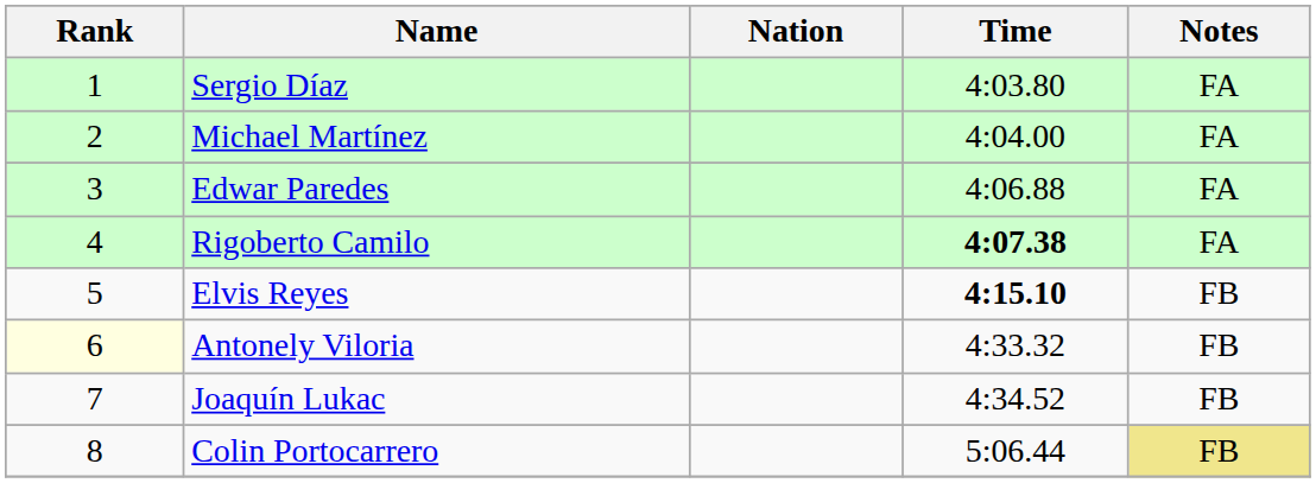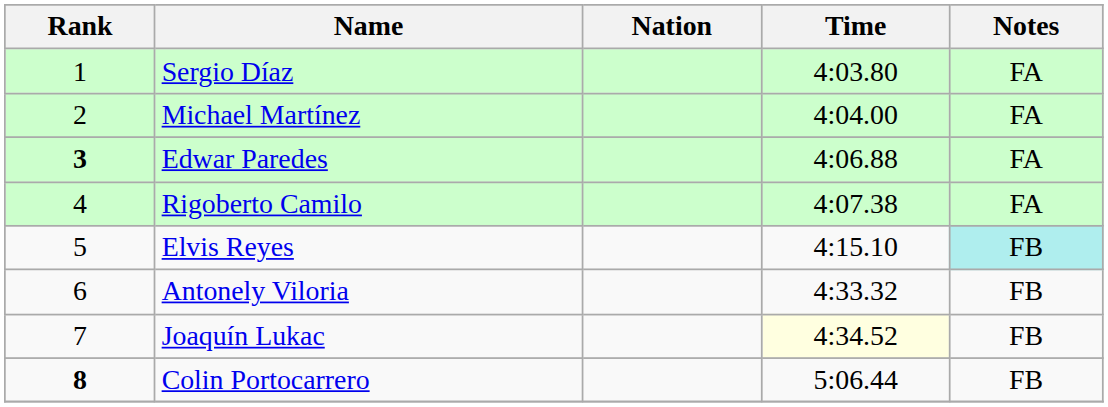Edwar Paredes | Rank: normal -> bold
Rigoberto Camilo | Time: bold -> normal
Elvis Reyes | Time: bold -> normal
Elvis Reyes | Notes: no background -> paleturquoise background
Antonely Viloria | Rank: lightyellow background -> no background
Joaquín Lukac | Time: no background -> lightyellow background
Colin Portocarrero | Rank: normal -> bold
Colin Portocarrero | Notes: khaki background -> no background
